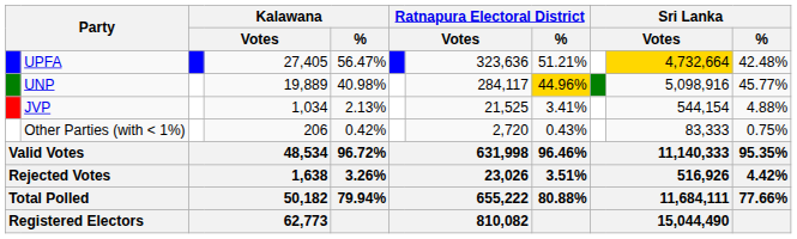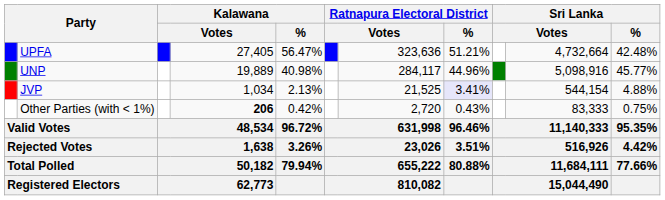UPFA | column 10: gold background -> no background
UNP | Ratnapura Electoral District / %: gold background -> no background
JVP | Ratnapura Electoral District / %: no background -> lavender background
Other Parties (with < 1%) | column 4: normal -> bold
